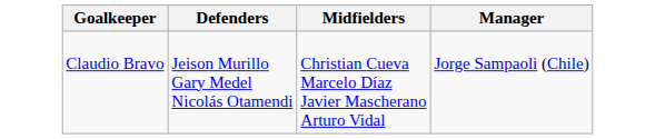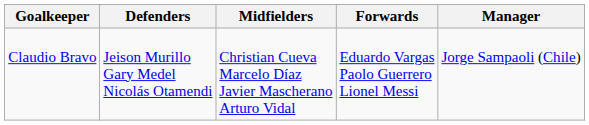+ column: Forwards | Eduardo Vargas Paolo Guerrero Lionel Messi
